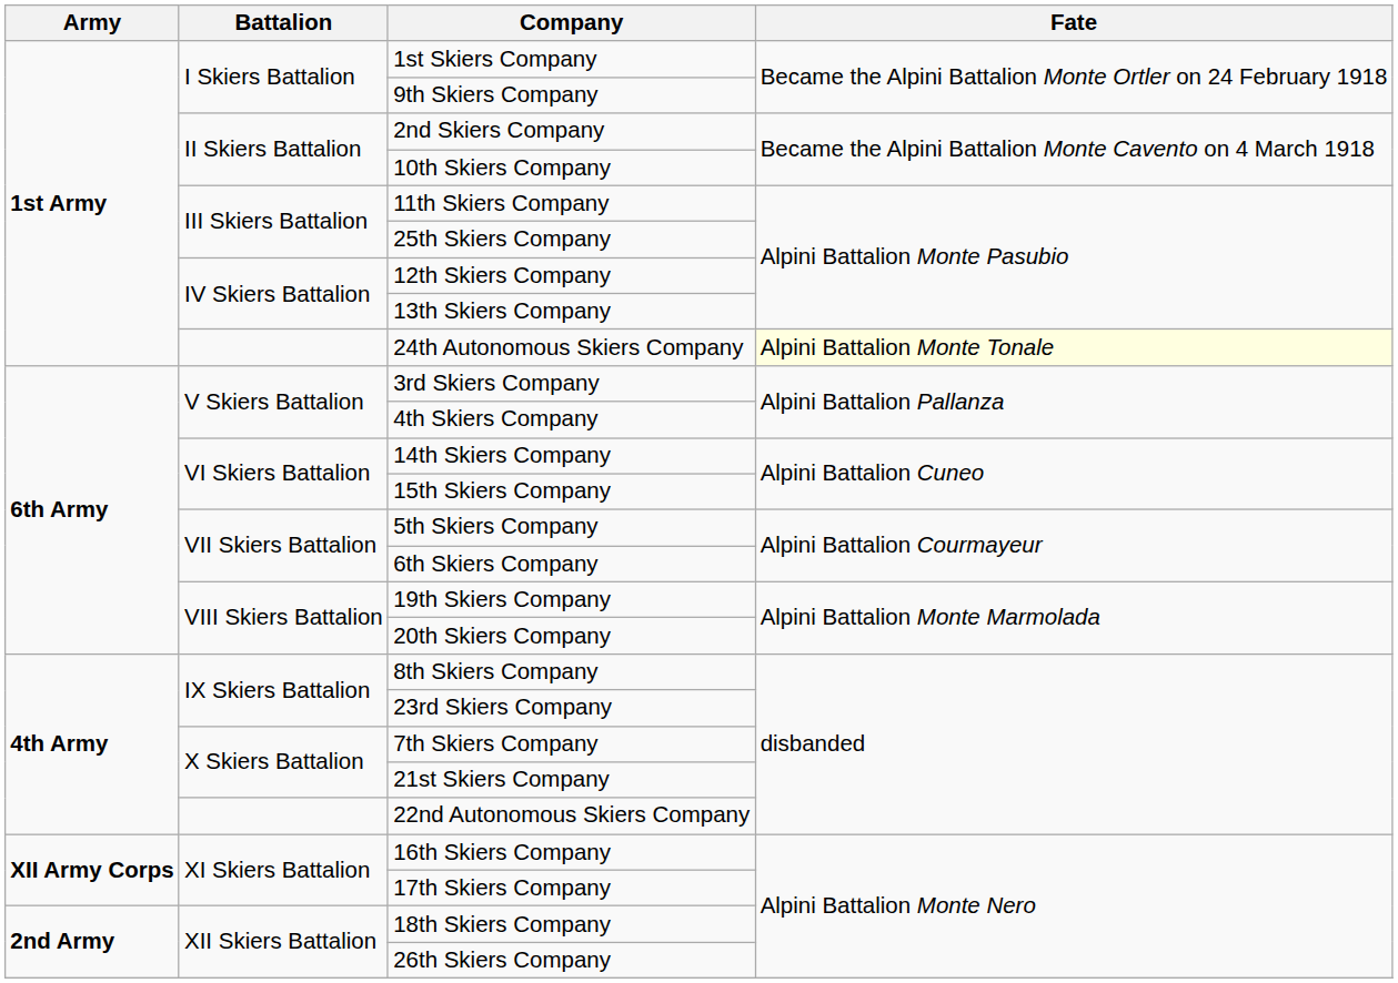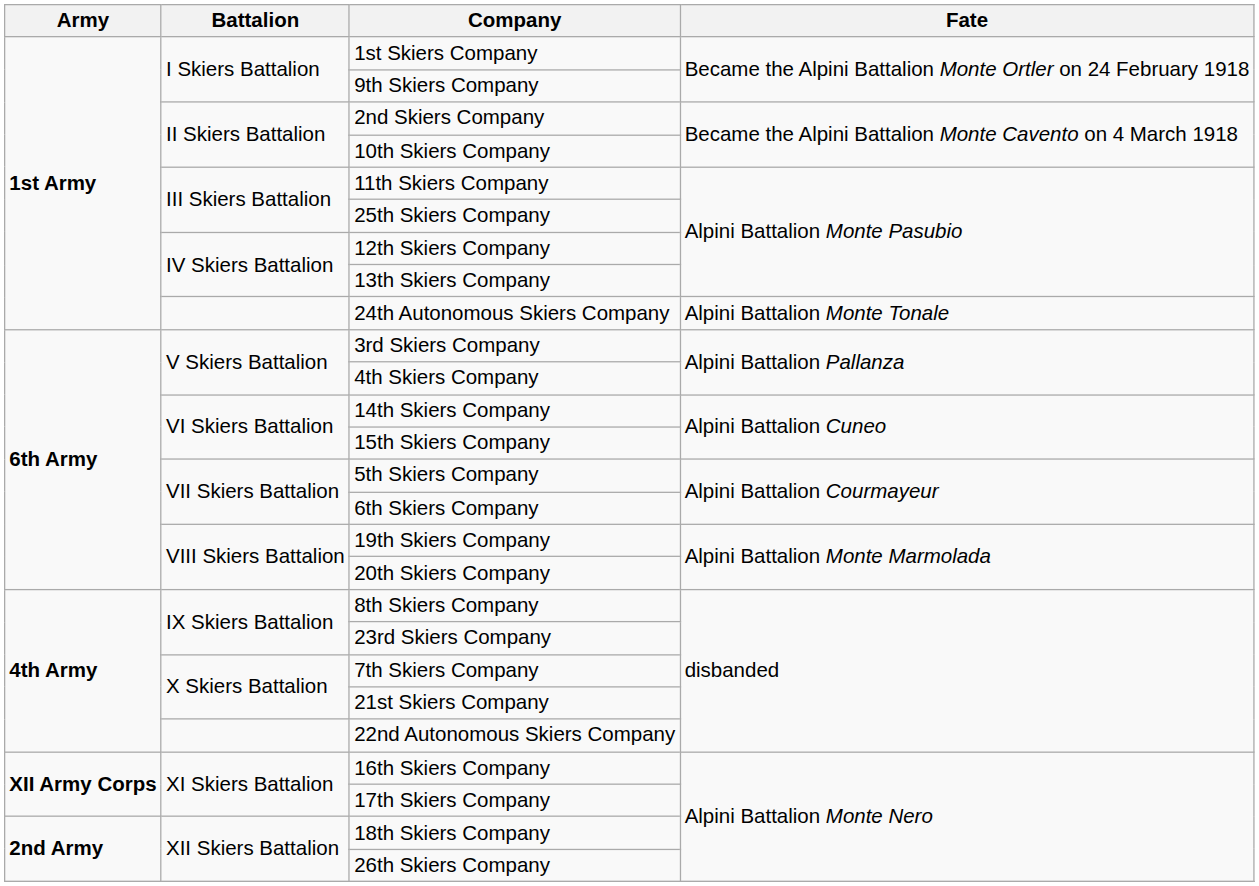24th Autonomous Skiers Company | Fate: lightyellow background -> no background
